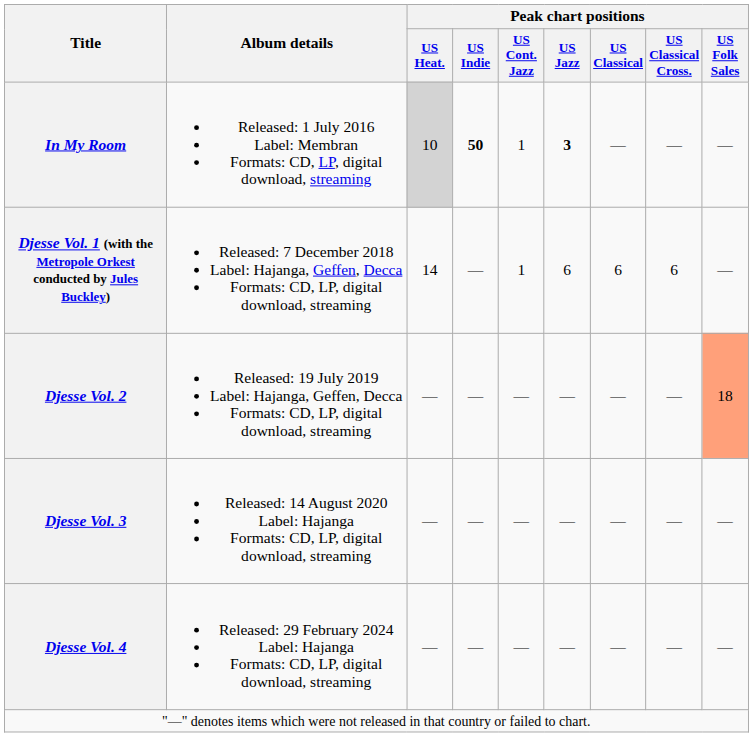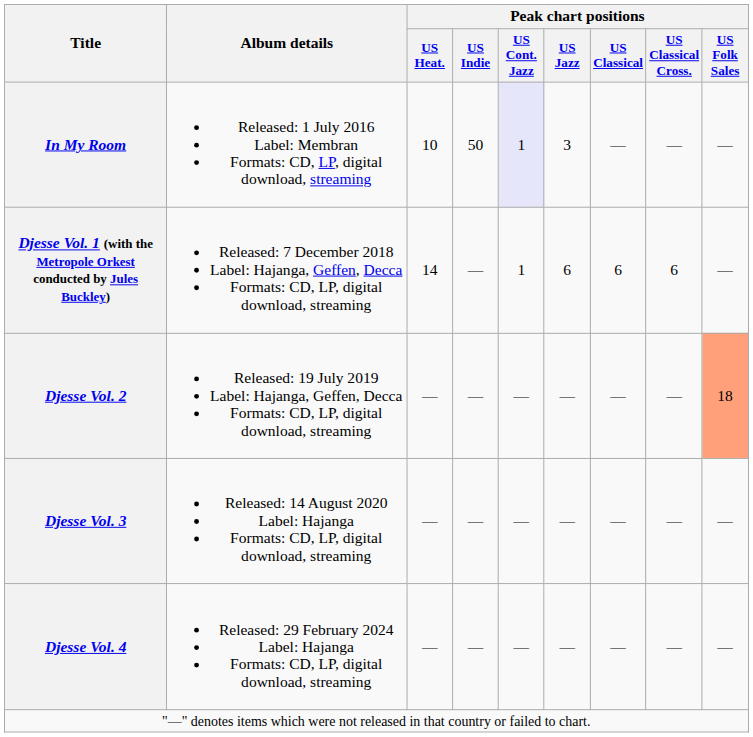In My Room | Peak chart positions / US Heat.: lightgrey background -> no background
In My Room | Peak chart positions / US Indie: bold -> normal
In My Room | Peak chart positions / US Cont. Jazz: no background -> lavender background
In My Room | Peak chart positions / US Jazz: bold -> normal
